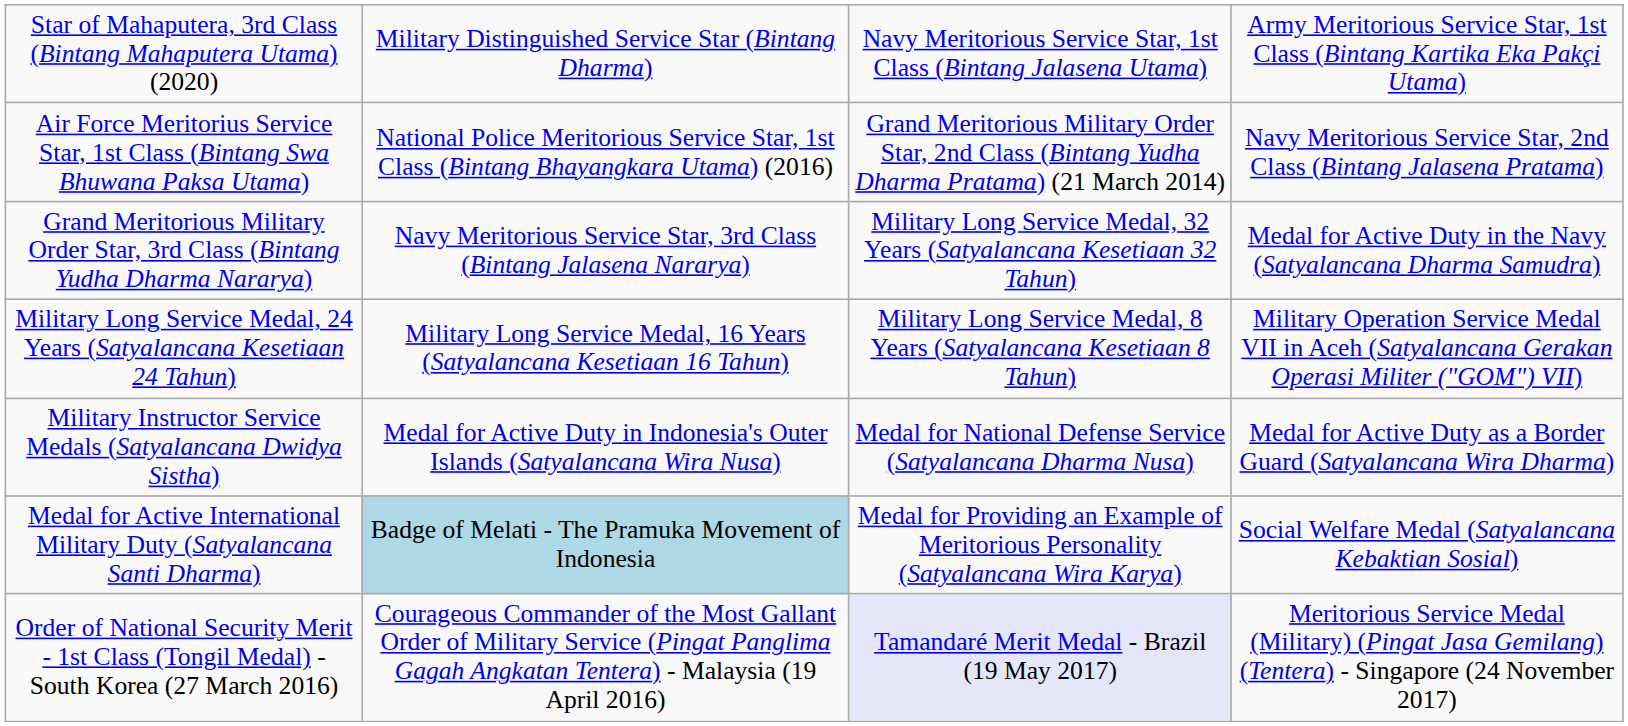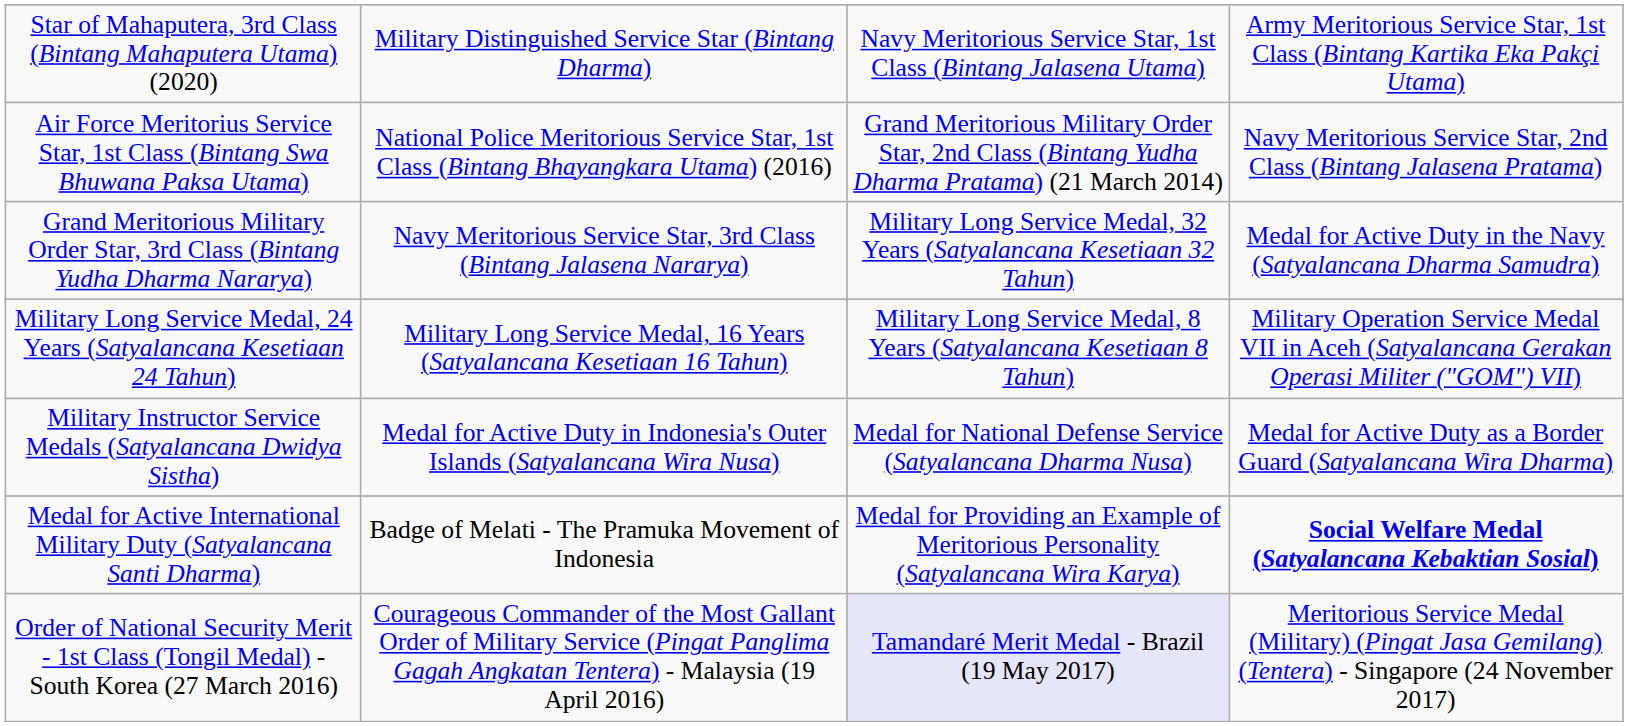row 6 | column 2: lightblue background -> no background
row 6 | column 4: normal -> bold
